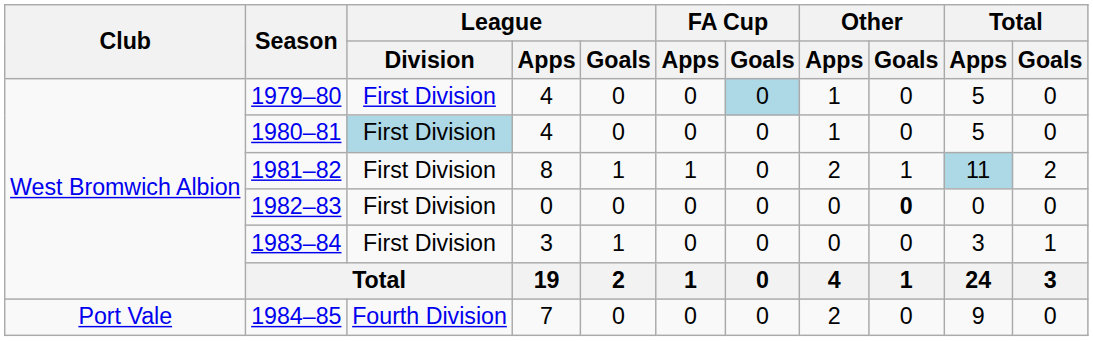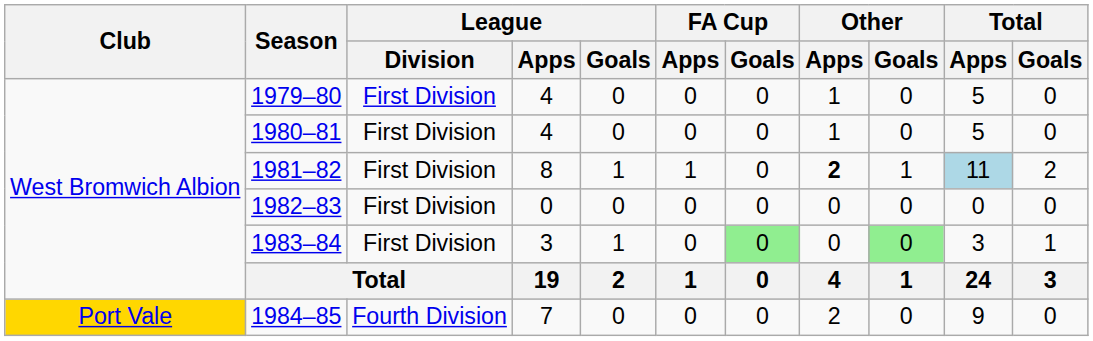1979–80 | FA Cup / Goals: lightblue background -> no background
1980–81 | League / Division: lightblue background -> no background
1981–82 | Other / Apps: normal -> bold
1982–83 | Other / Goals: bold -> normal
1983–84 | FA Cup / Goals: no background -> lightgreen background
1983–84 | Other / Goals: no background -> lightgreen background
1984–85 | Club: no background -> gold background
